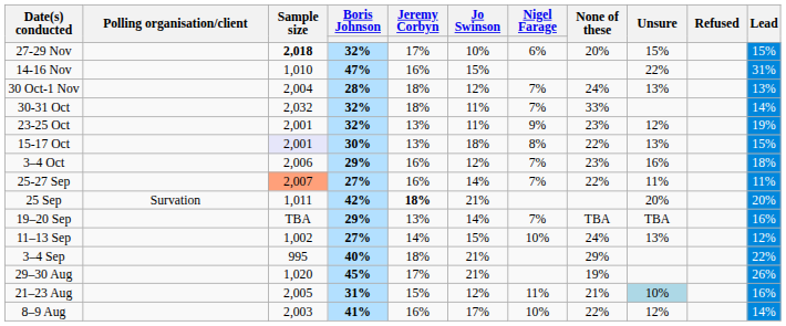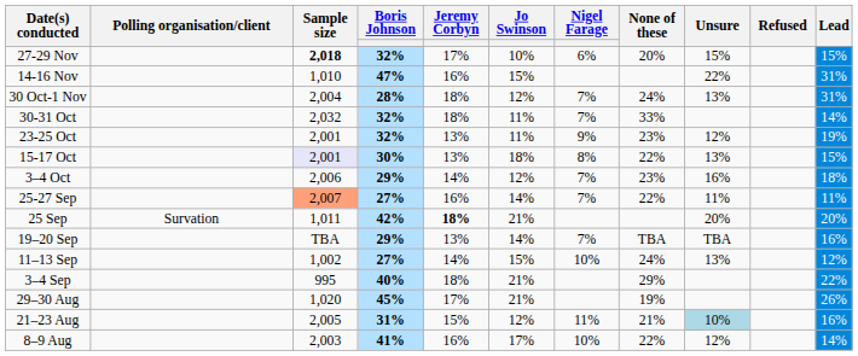30 Oct-1 Nov | Lead: 13% -> 31%
3–4 Oct | Jeremy Corbyn: 16% -> 14%
